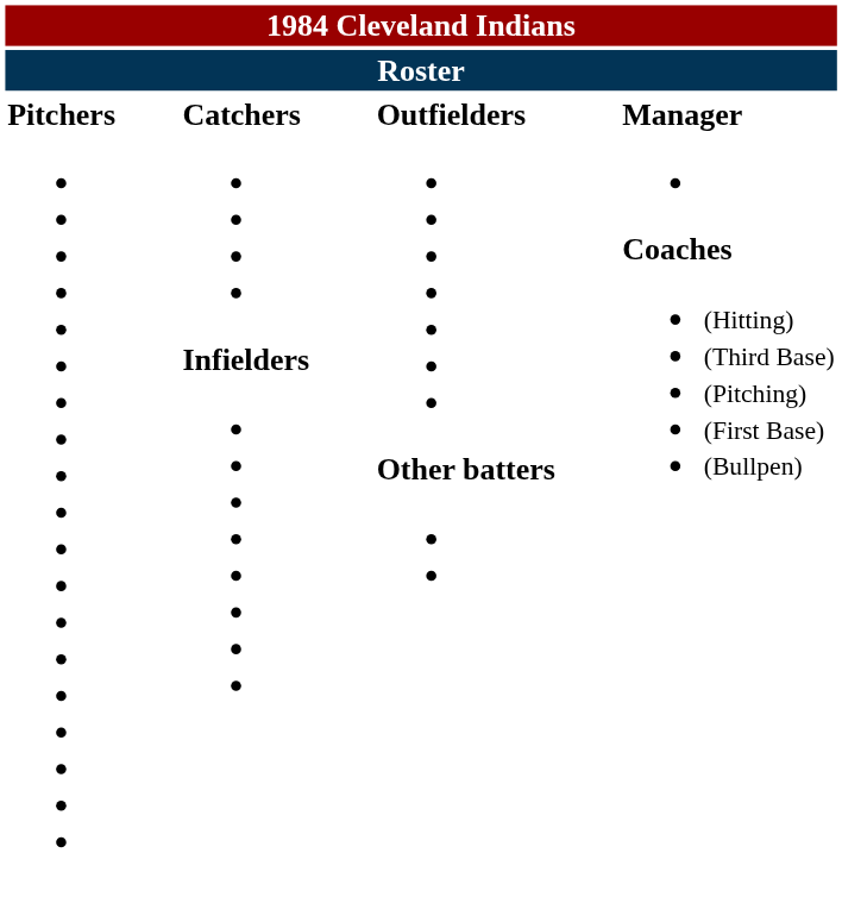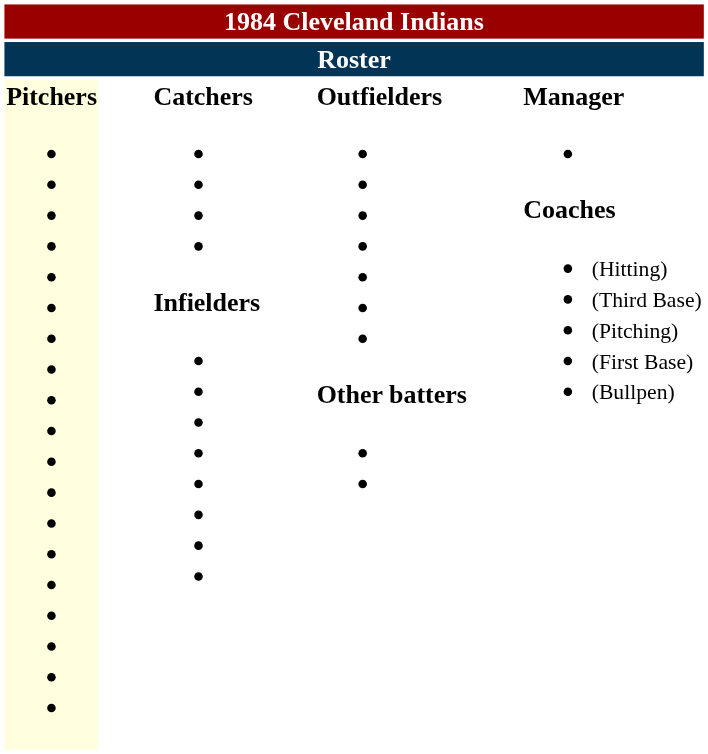Pitchers | column 1: no background -> lightyellow background
